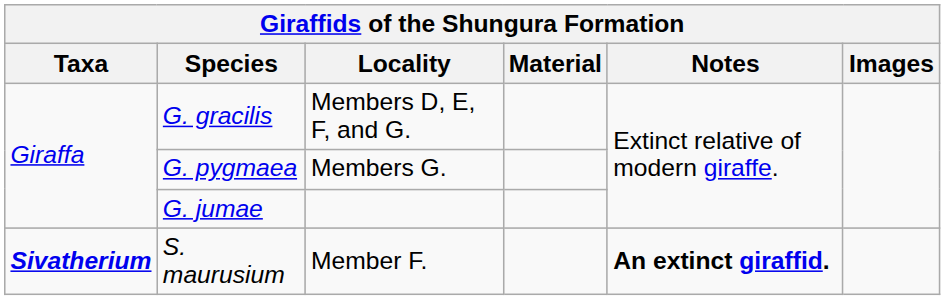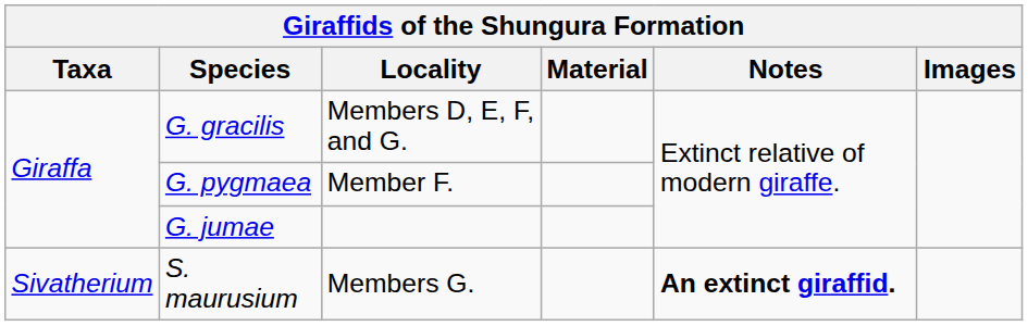G. pygmaea | Locality: Members G. -> Member F.
S. maurusium | Taxa: bold -> normal
S. maurusium | Locality: Member F. -> Members G.
